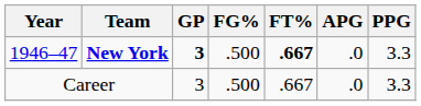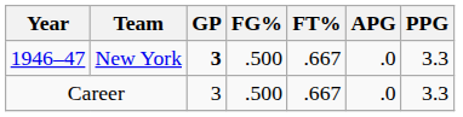1946–47 | Team: bold -> normal
1946–47 | FT%: bold -> normal
